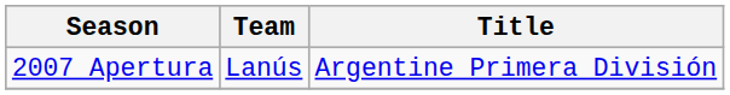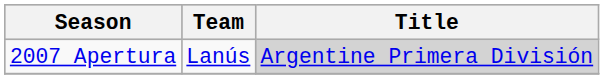2007 Apertura | Title: no background -> lightgrey background
